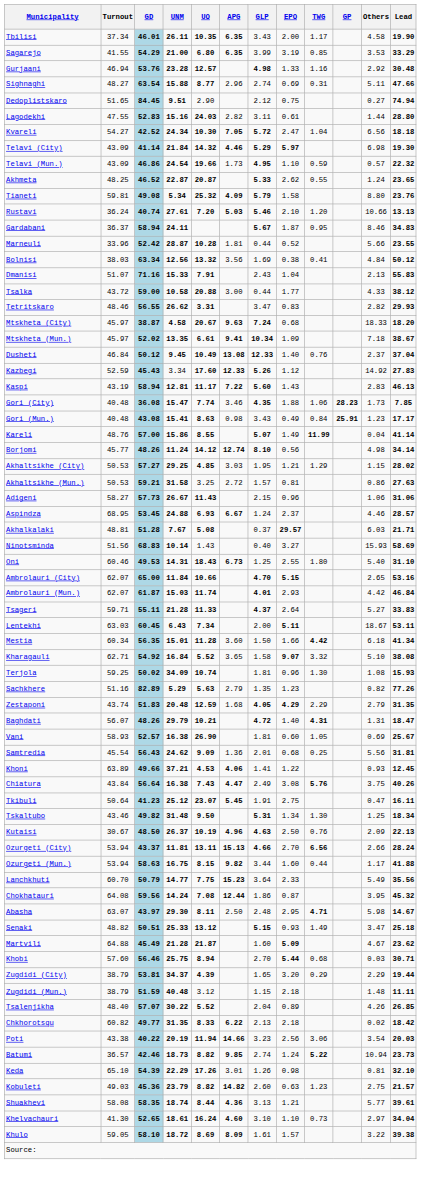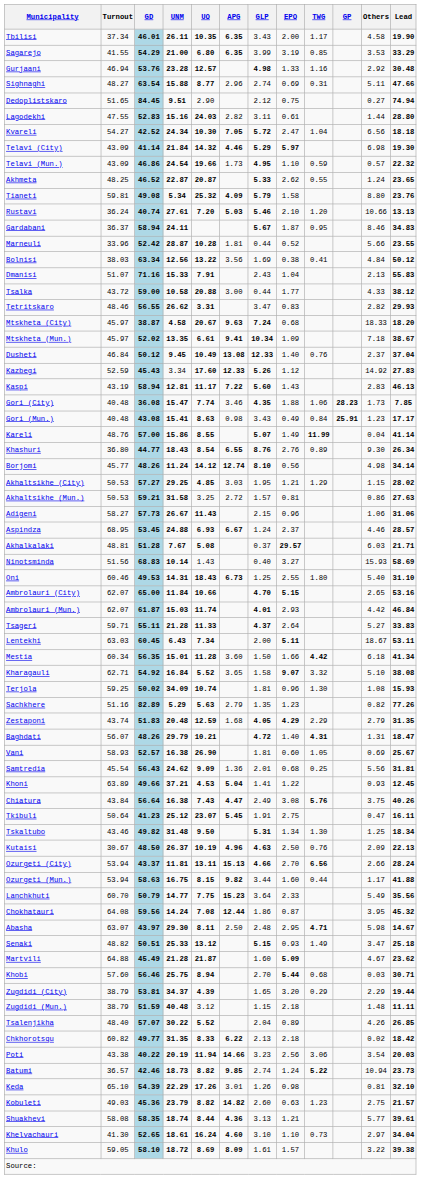Bolnisi | UO: 13.32 -> 13.22
+ row: Khashuri | 36.80 | 44.77 | 18.43 | 8.54 | 6.55 | 8.76 | 2.76 | 0.89 | 9.30 | 26.34
Khoni | APG: 4.06 -> 5.04
